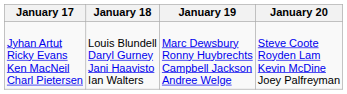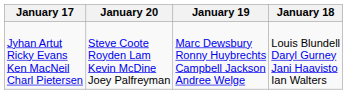columns swapped: January 18 <-> January 20
